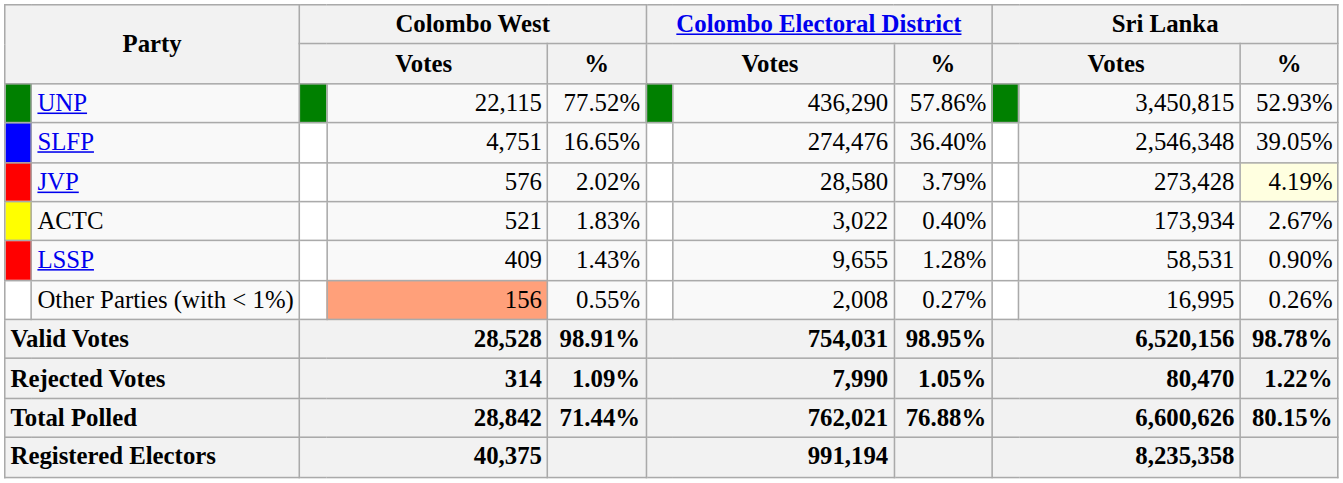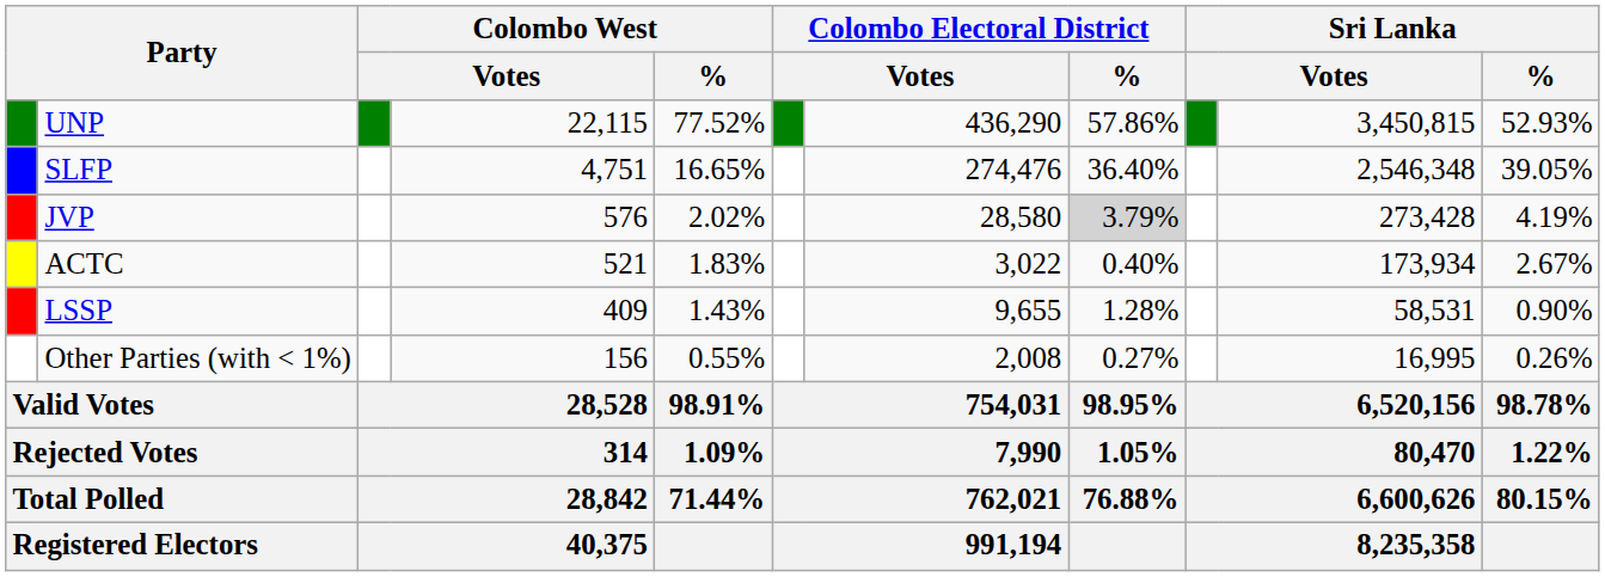JVP | Colombo Electoral District / %: no background -> lightgrey background
JVP | Sri Lanka / %: lightyellow background -> no background
Other Parties (with < 1%) | column 4: lightsalmon background -> no background
